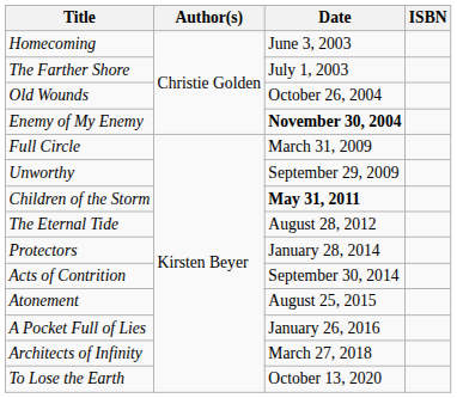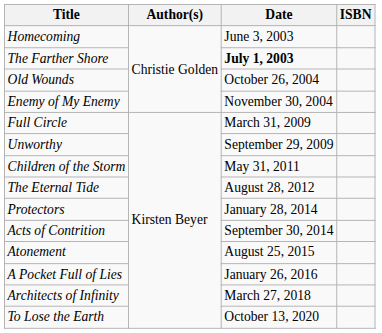The Farther Shore | Date: normal -> bold
Enemy of My Enemy | Date: bold -> normal
Children of the Storm | Date: bold -> normal
